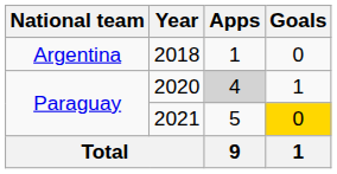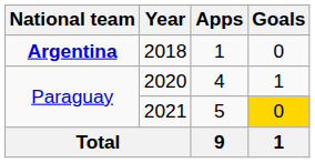2018 | National team: normal -> bold
2020 | Apps: lightgrey background -> no background
